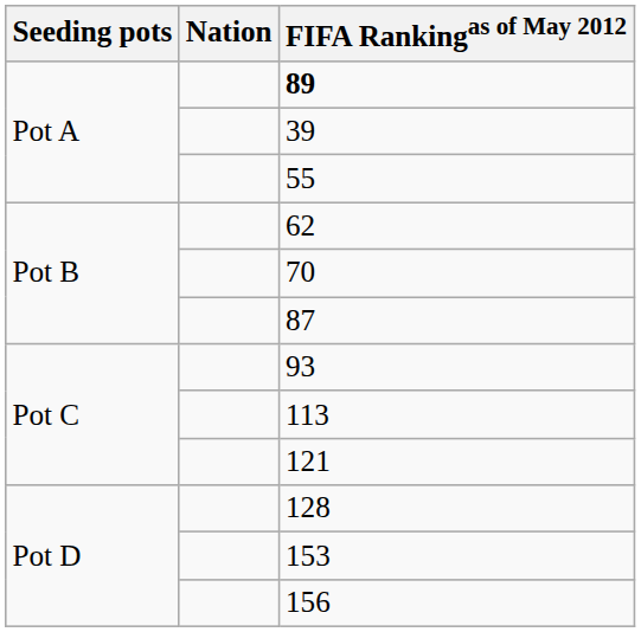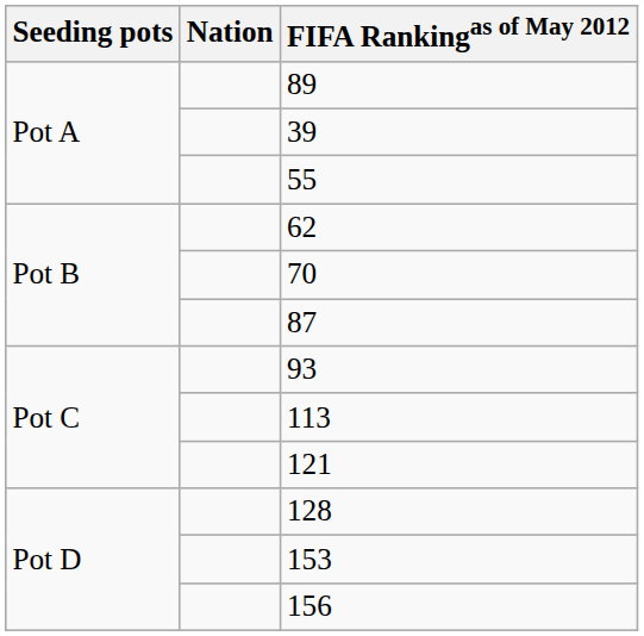89 | FIFA Rankingas of May 2012: bold -> normal
